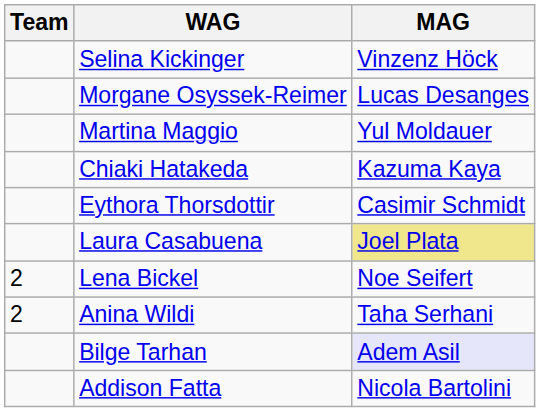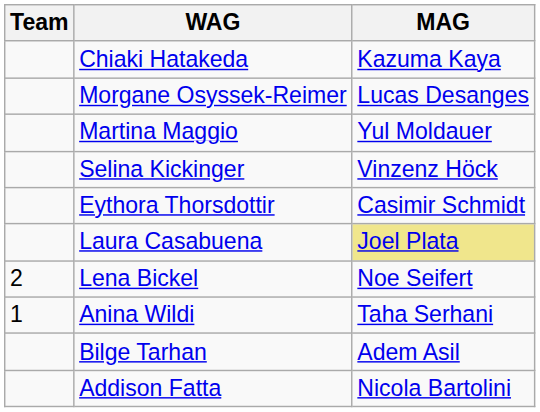rows swapped: Selina Kickinger <-> Chiaki Hatakeda
Anina Wildi | Team: 2 -> 1
Bilge Tarhan | MAG: lavender background -> no background
